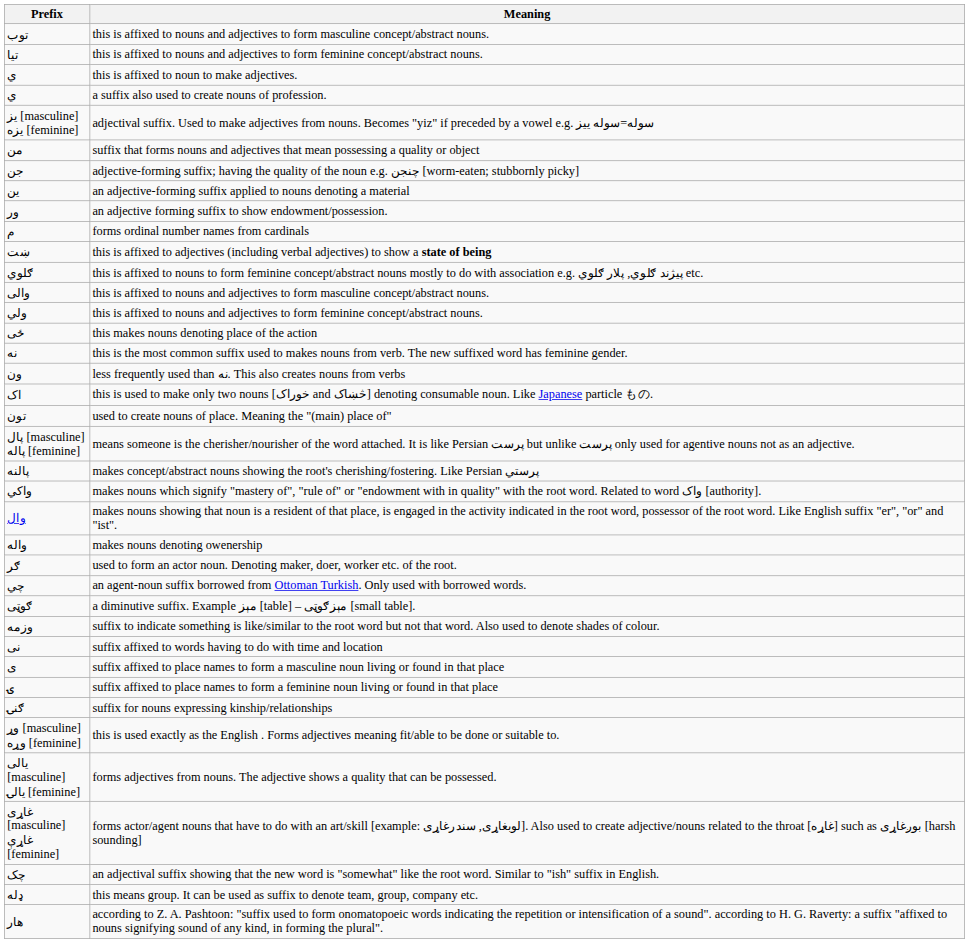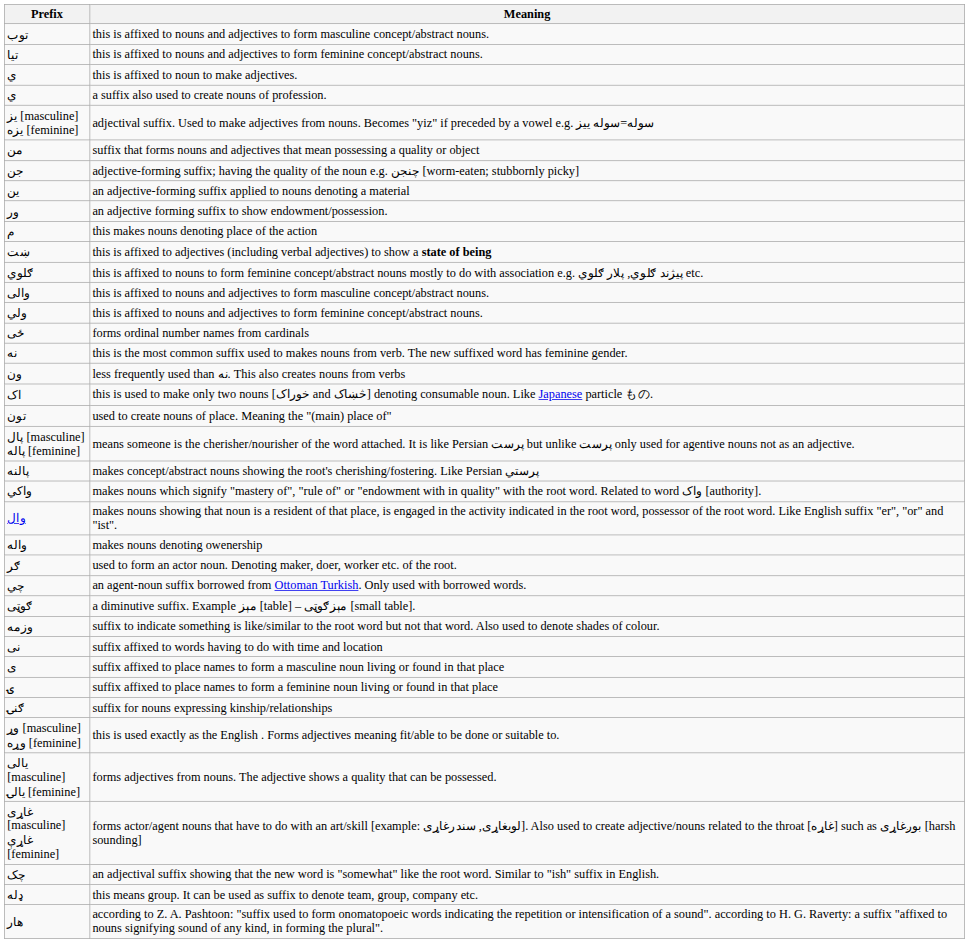row 11 | Meaning: forms ordinal number names from cardinals -> this makes nouns denoting place of the action
row 16 | Meaning: this makes nouns denoting place of the action -> forms ordinal number names from cardinals
